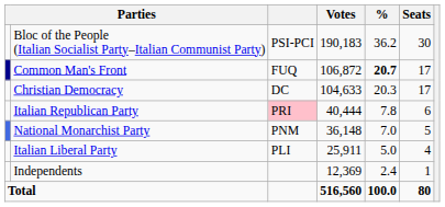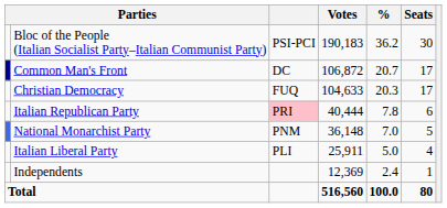Common Man's Front | column 3: FUQ -> DC
Common Man's Front | %: bold -> normal
Christian Democracy | column 3: DC -> FUQ
